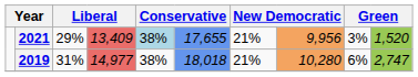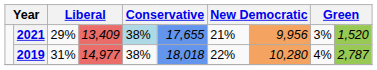2019 | column 7: 21% -> 22%
2019 | column 9: 6% -> 4%
2019 | column 10: 2,747 -> 2,787
